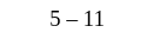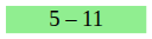row 1 | column 1: no background -> lightgreen background
